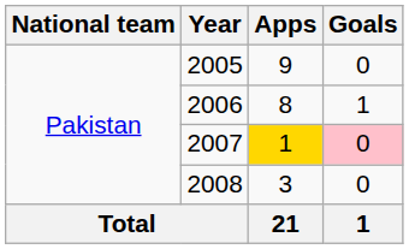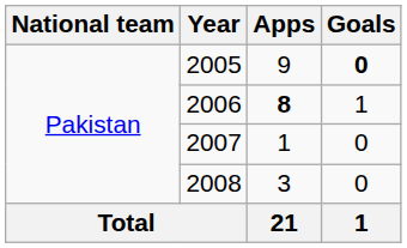2005 | Goals: normal -> bold
2006 | Apps: normal -> bold
2007 | Apps: gold background -> no background
2007 | Goals: pink background -> no background
